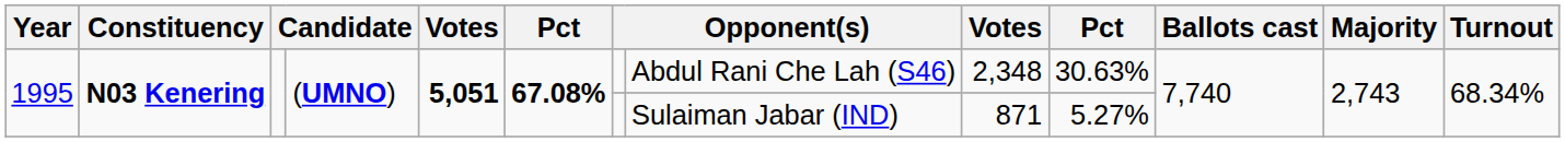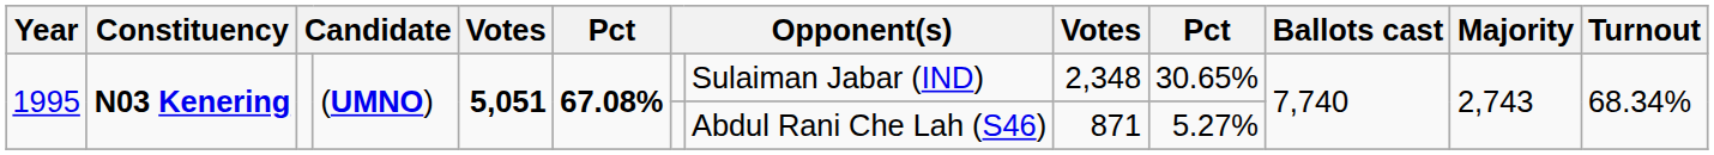row 2 | column 8: Abdul Rani Che Lah (S46) -> Sulaiman Jabar (IND)
row 2 | column 10: 30.63% -> 30.65%
row 3 | column 8: Sulaiman Jabar (IND) -> Abdul Rani Che Lah (S46)
